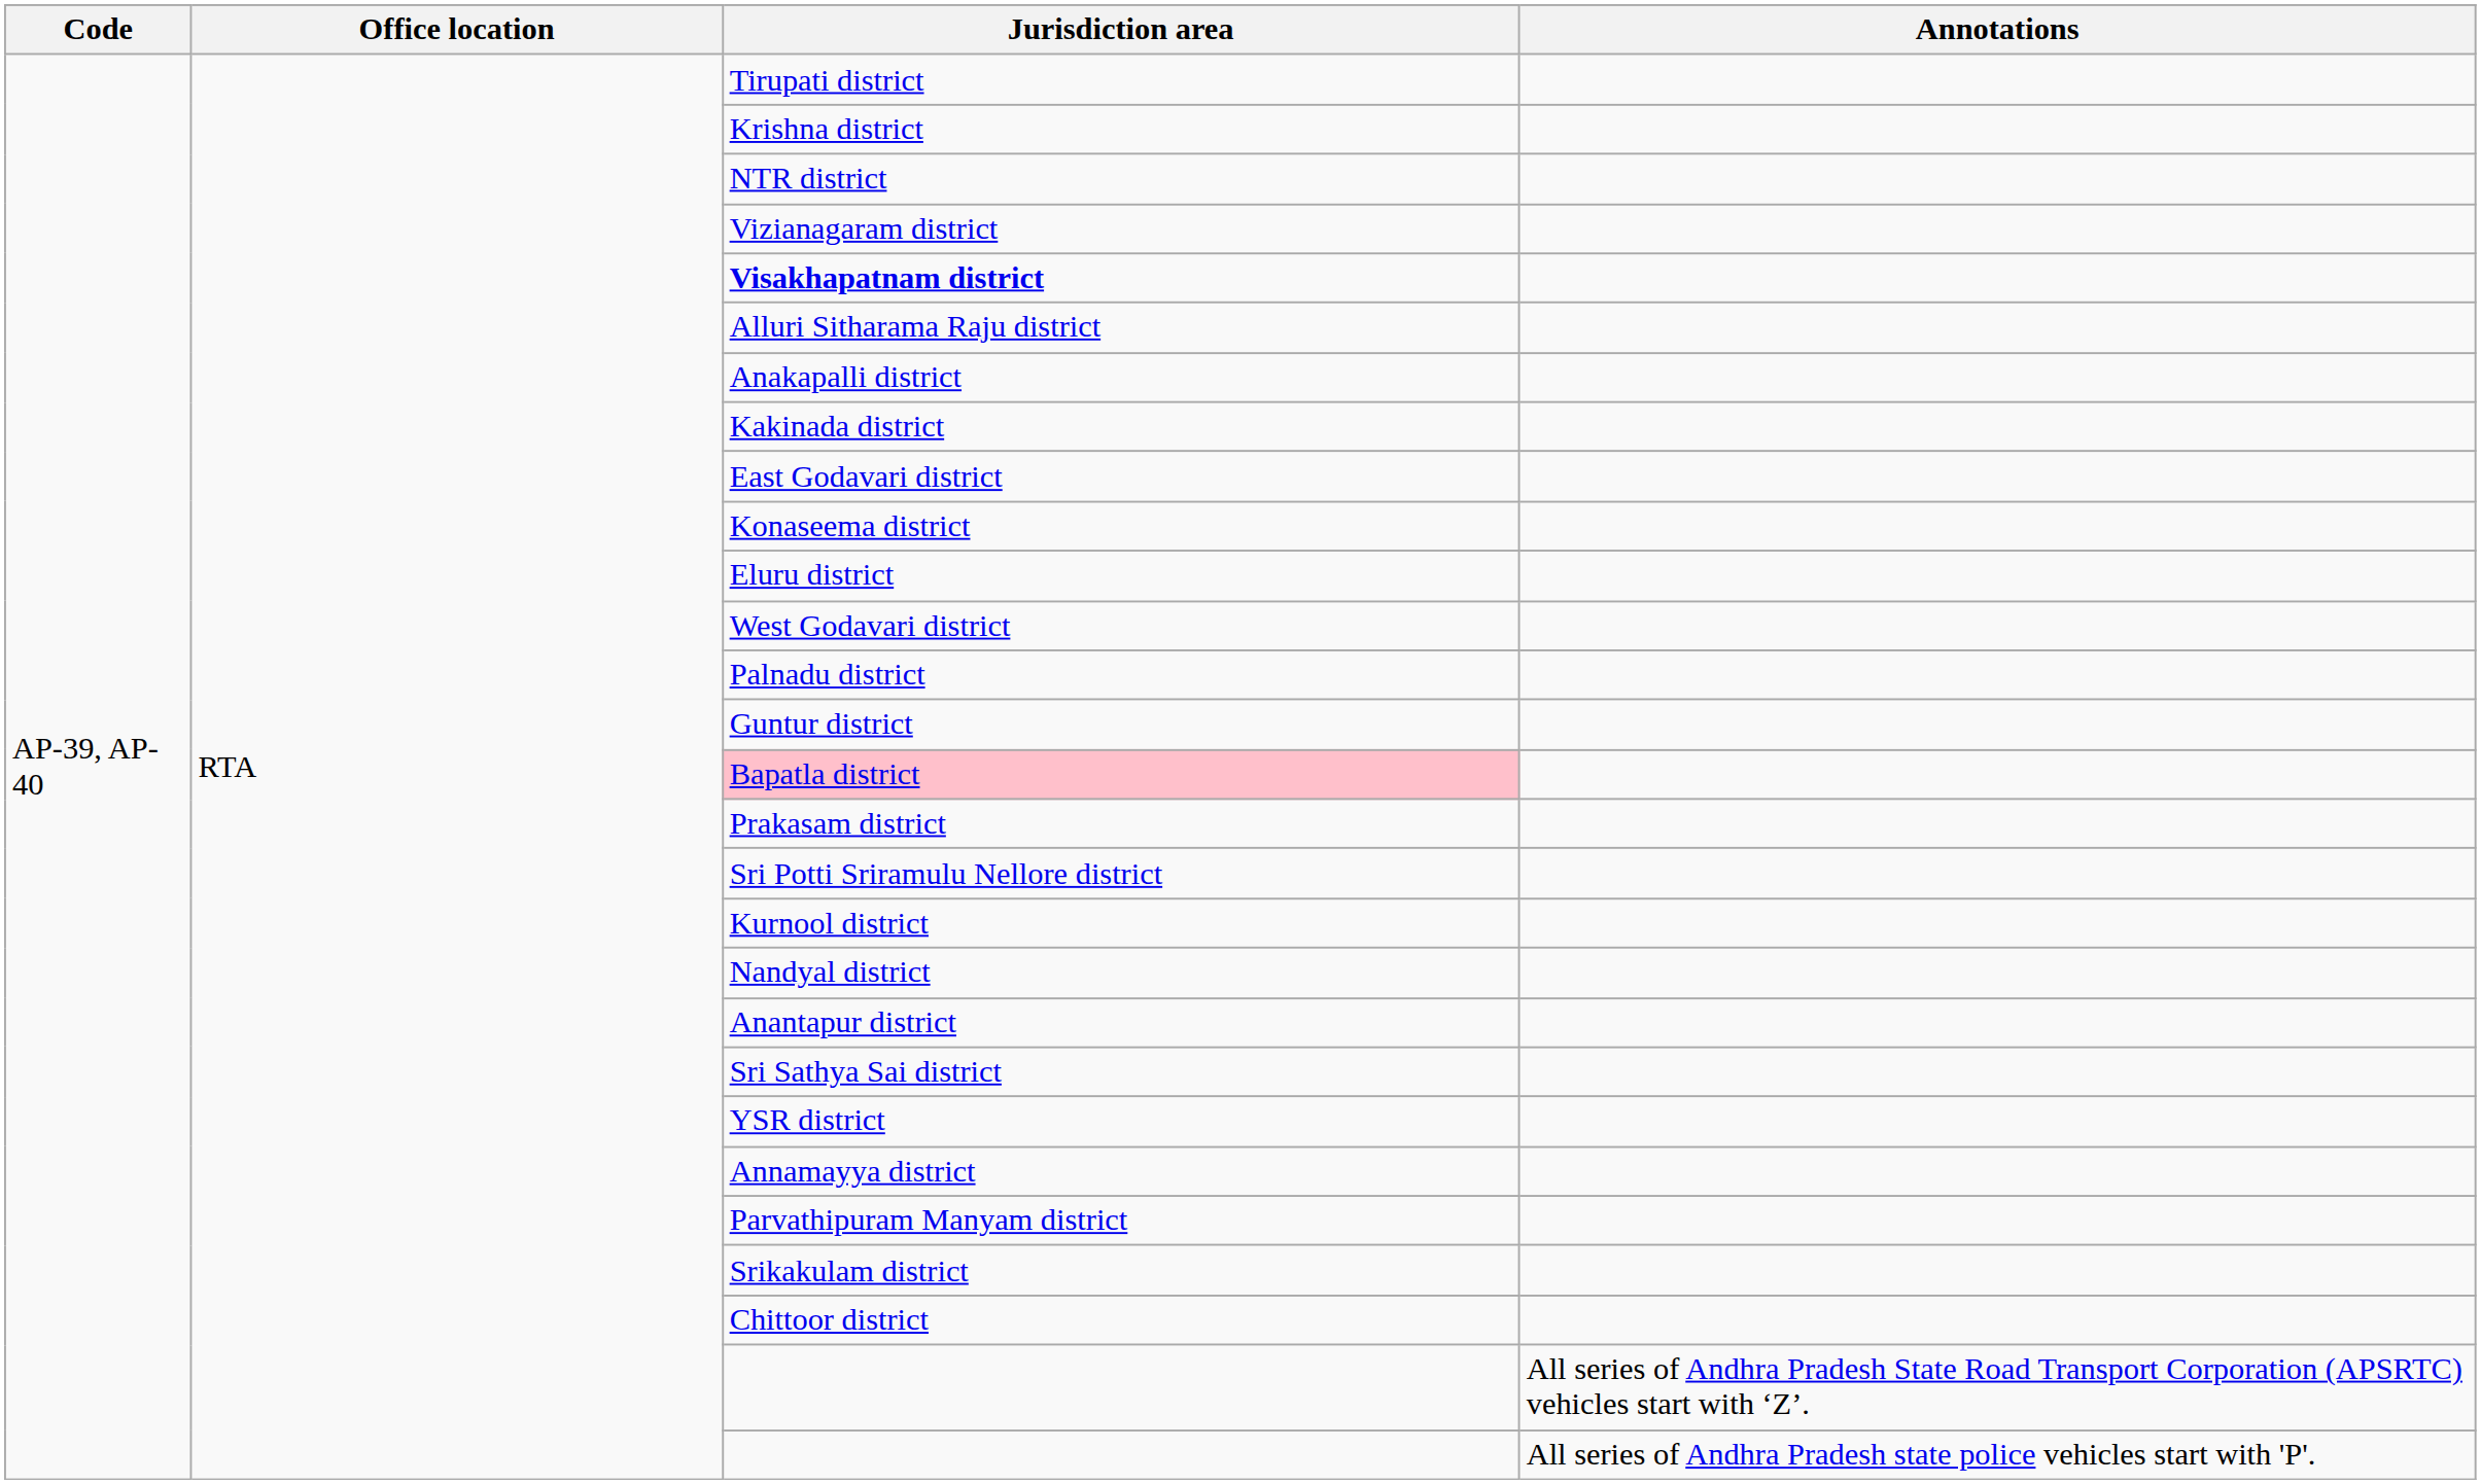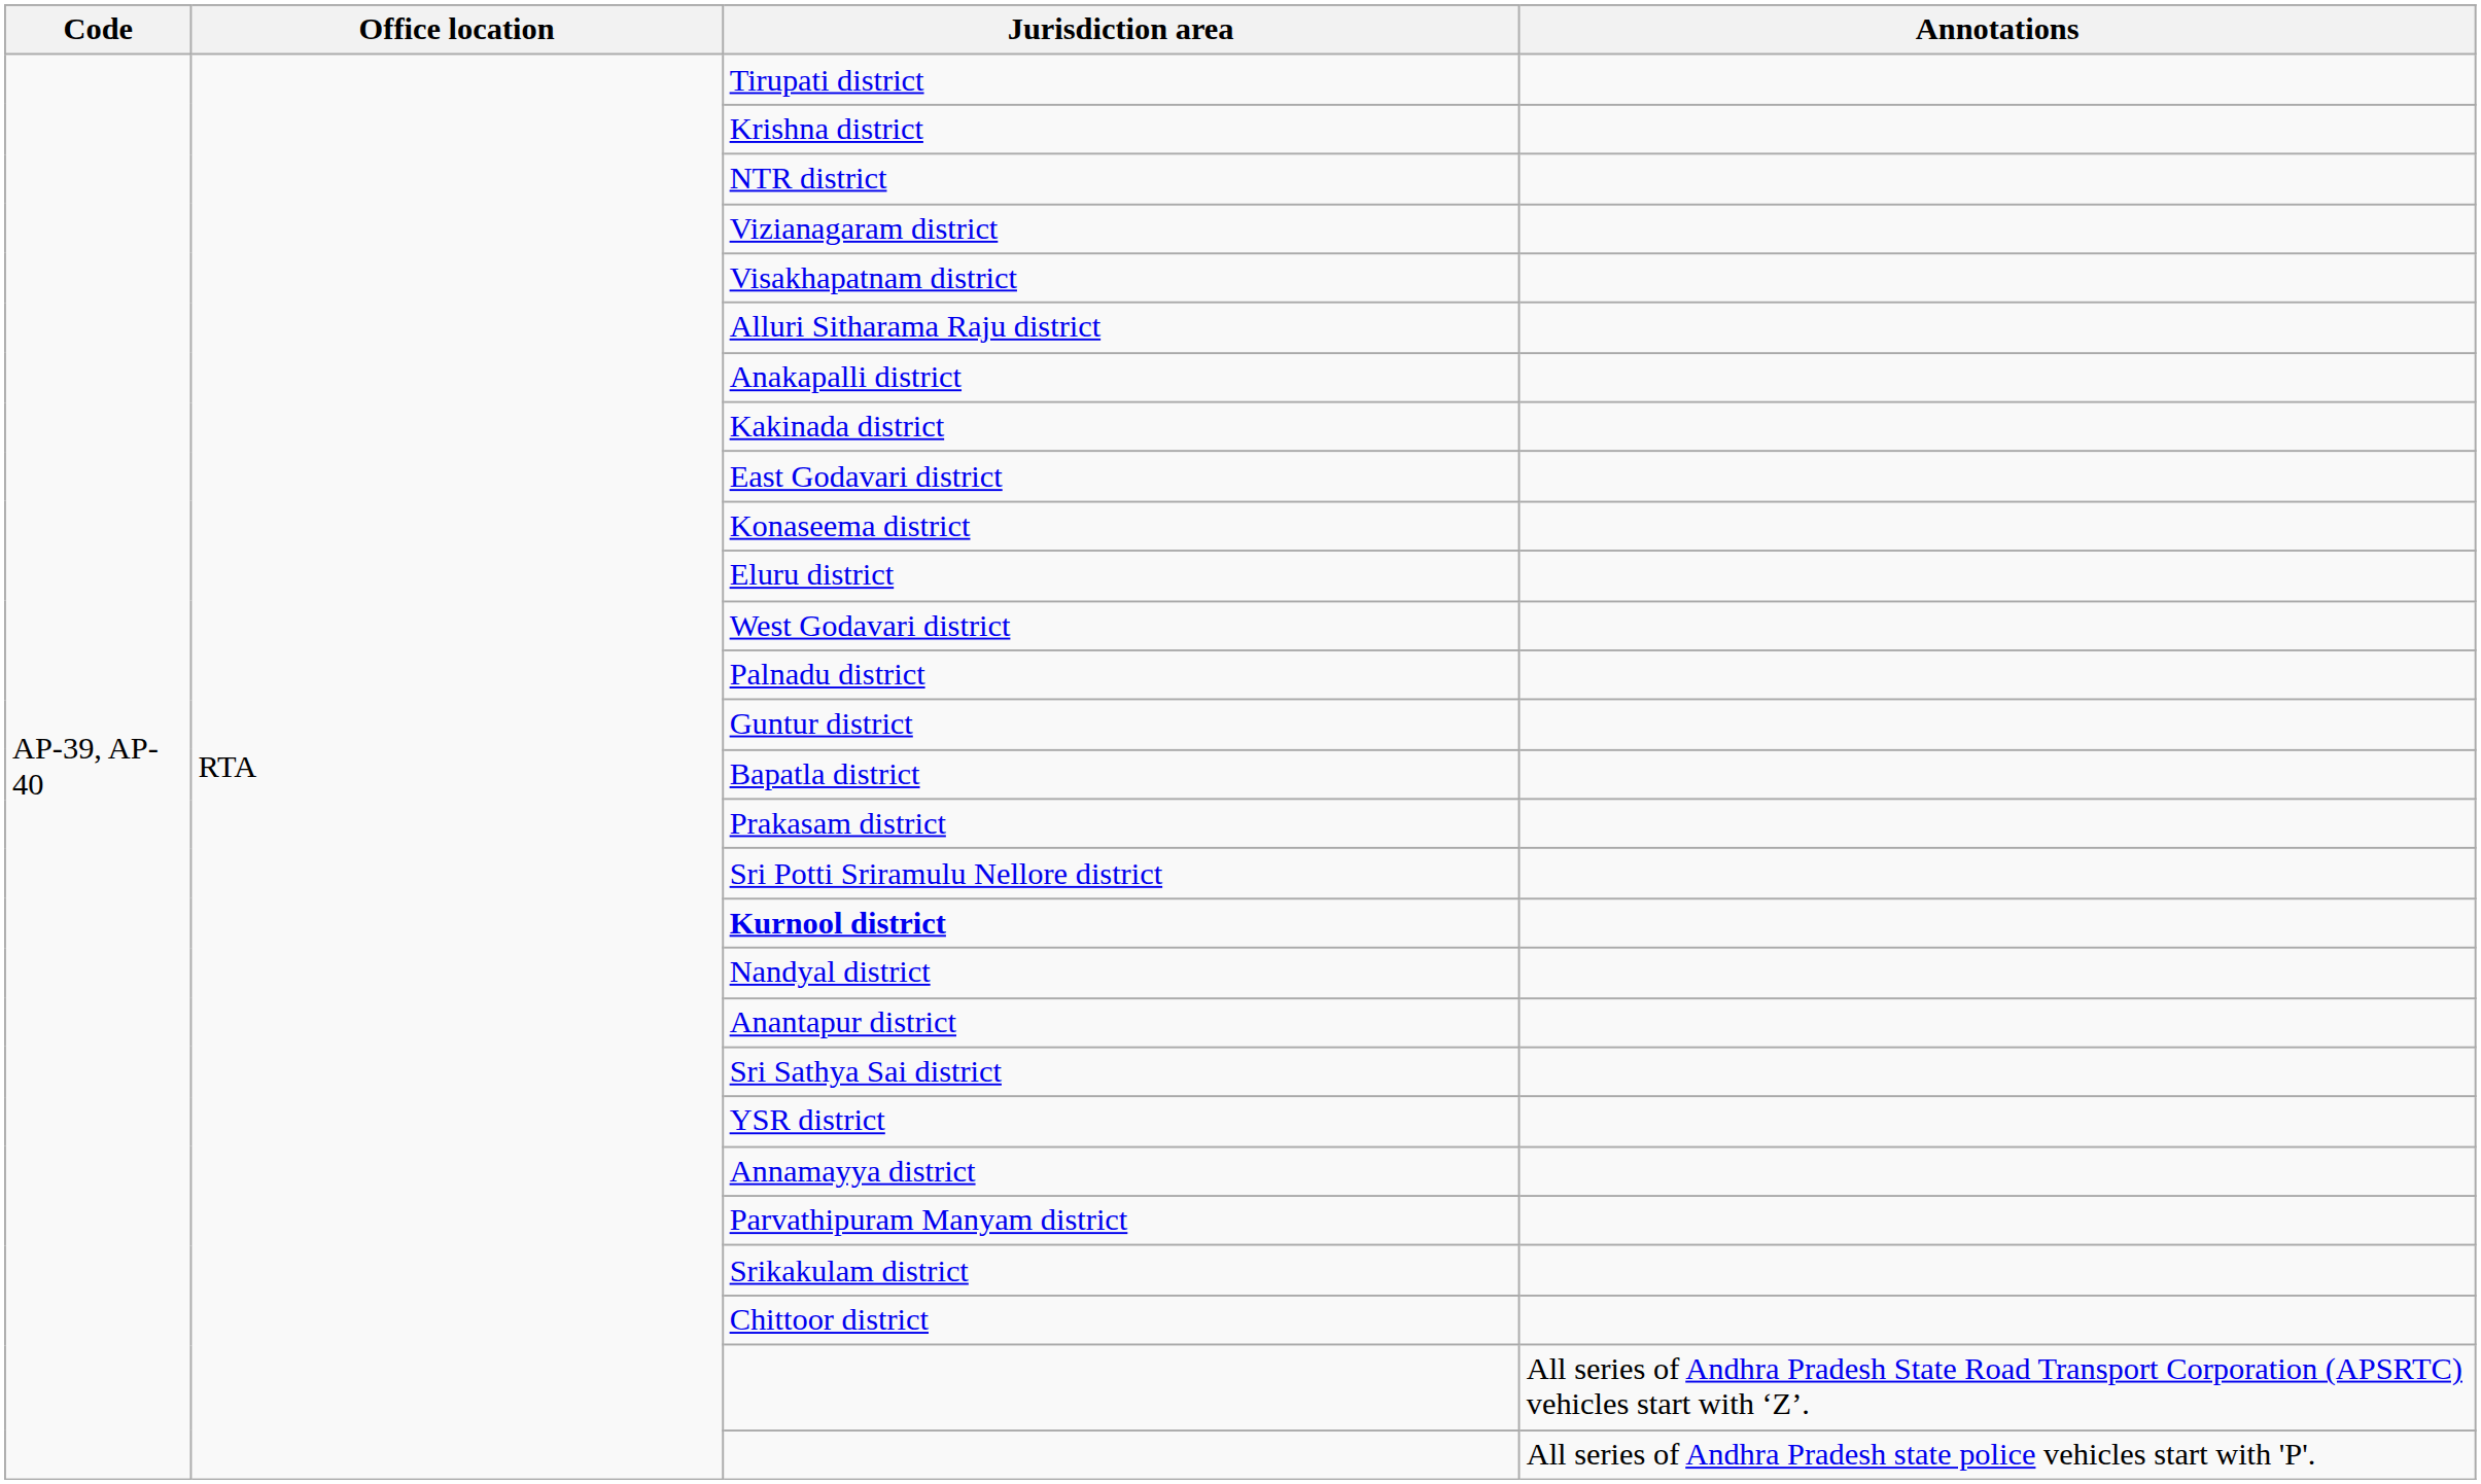Visakhapatnam district | Jurisdiction area: bold -> normal
Bapatla district | Jurisdiction area: pink background -> no background
Kurnool district | Jurisdiction area: normal -> bold
